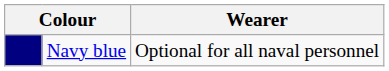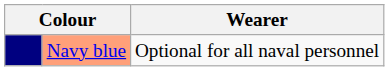row 2 | column 2: no background -> lightsalmon background
